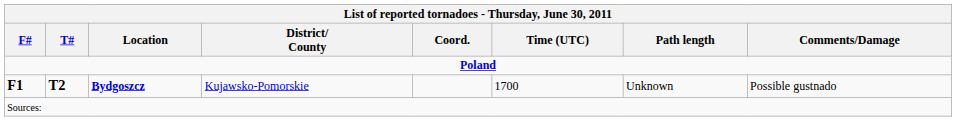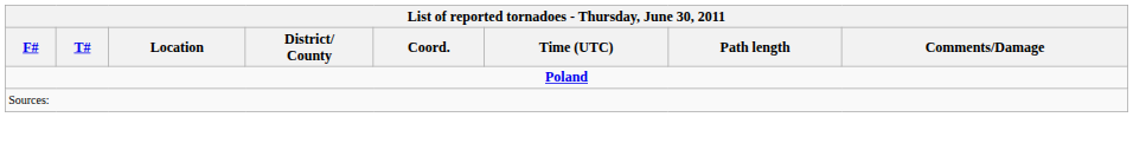- row: F1 | T2 | Bydgoszcz | Kujawsko-Pomorskie | 1700 | Unknown | Possible gustnado
